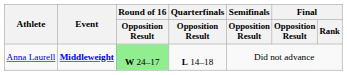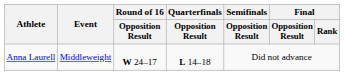Anna Laurell | Event: bold -> normal
Anna Laurell | Round of 16 / Opposition Result: lightgreen background -> no background
